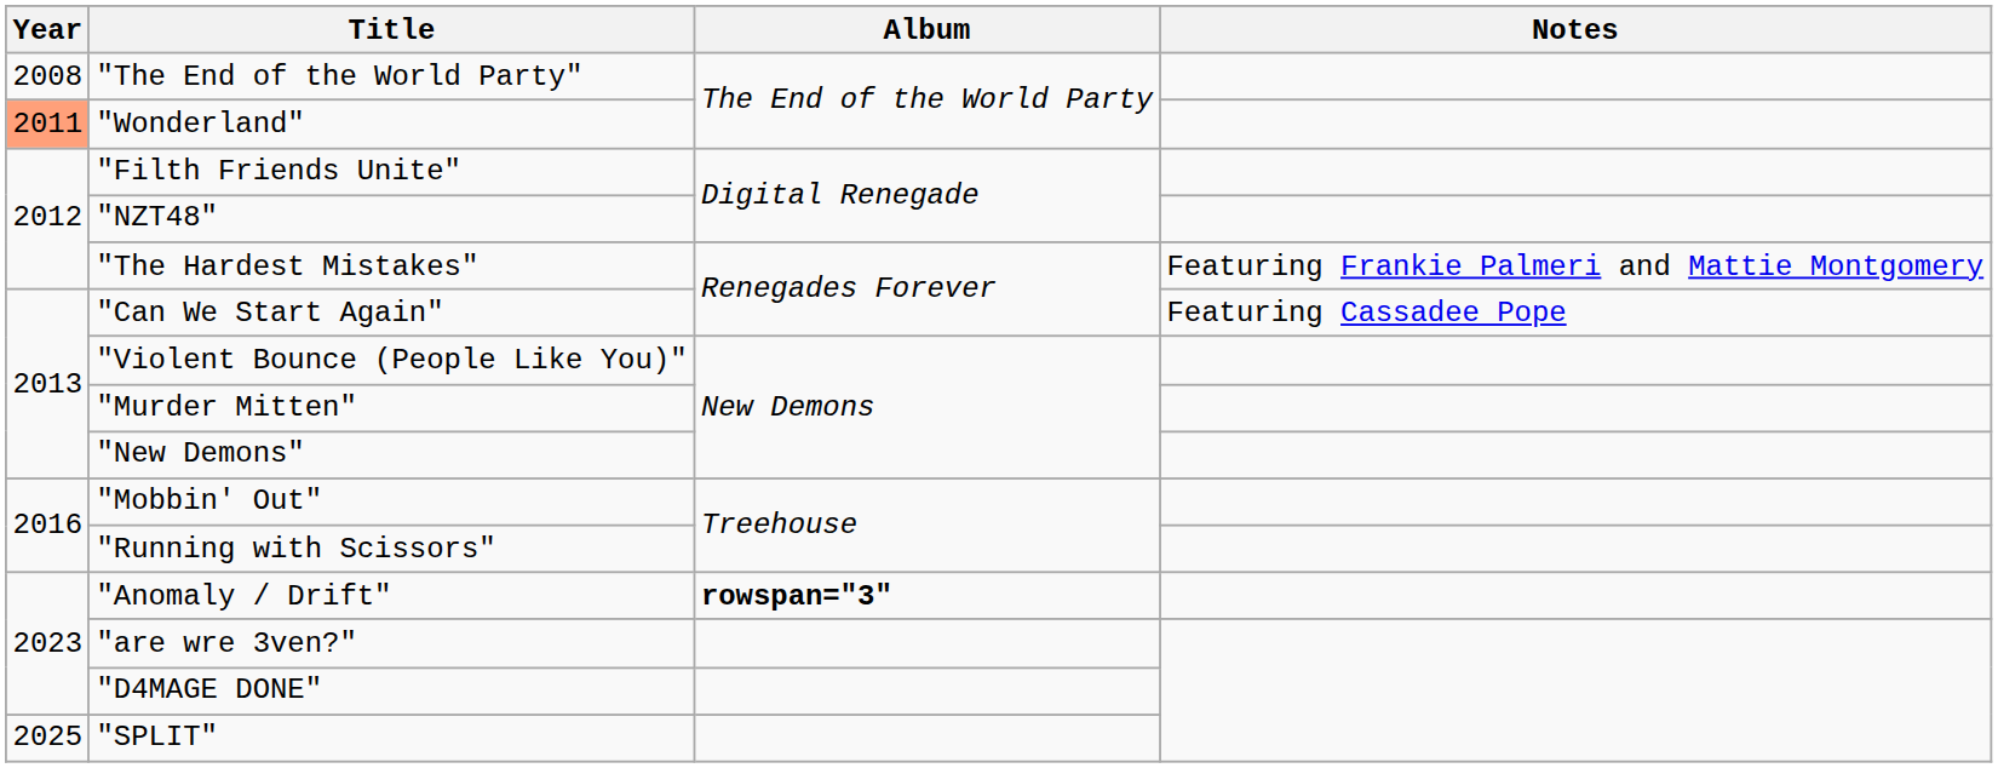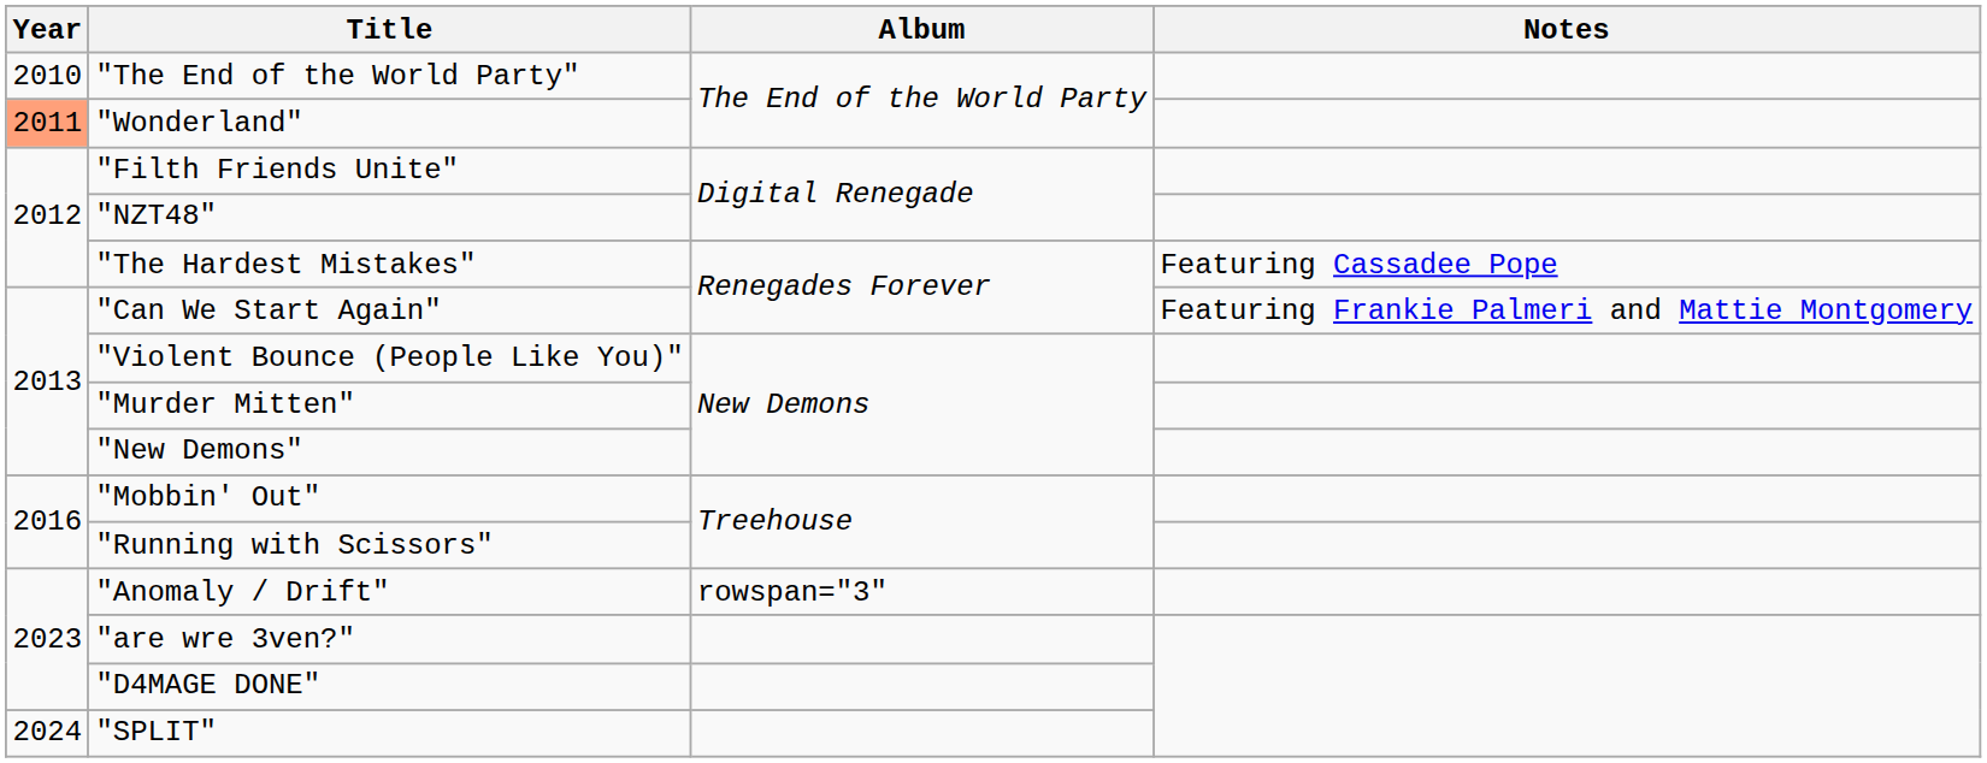"The End of the World Party" | Year: 2008 -> 2010
"The Hardest Mistakes" | Notes: Featuring Frankie Palmeri and Mattie Montgomery -> Featuring Cassadee Pope
"Can We Start Again" | Notes: Featuring Cassadee Pope -> Featuring Frankie Palmeri and Mattie Montgomery
"Anomaly / Drift" | Album: bold -> normal
"SPLIT" | Year: 2025 -> 2024
